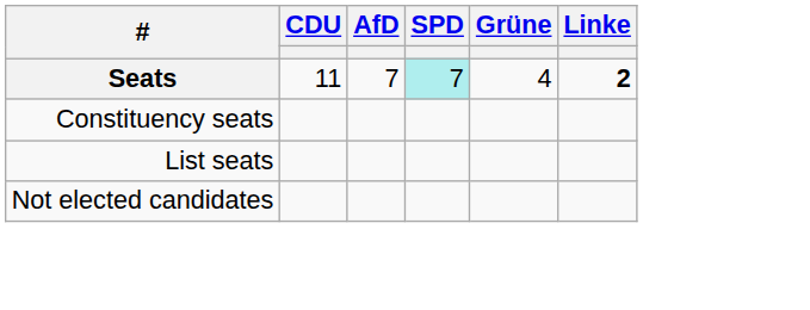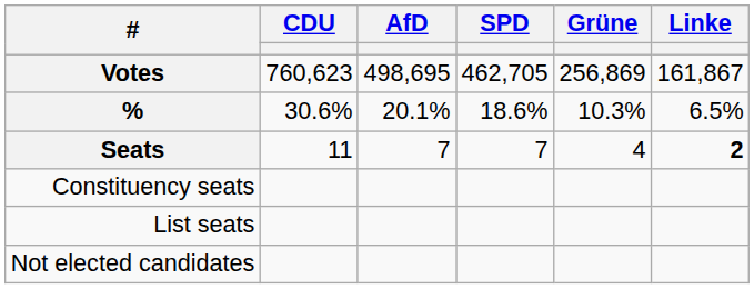+ row: Votes | 760,623 | 498,695 | 462,705 | 256,869 | 161,867
+ row: % | 30.6% | 20.1% | 18.6% | 10.3% | 6.5%
Seats | SPD: paleturquoise background -> no background
